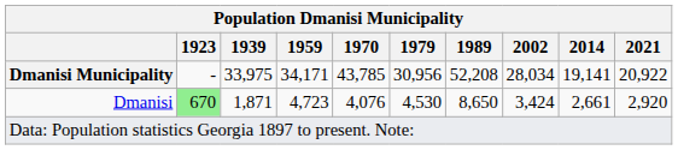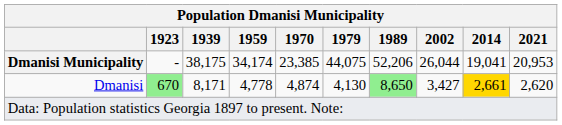Dmanisi Municipality | 1939: 33,975 -> 38,175
Dmanisi Municipality | 1959: 34,171 -> 34,174
Dmanisi Municipality | 1970: 43,785 -> 23,385
Dmanisi Municipality | 1979: 30,956 -> 44,075
Dmanisi Municipality | 1989: 52,208 -> 52,206
Dmanisi Municipality | 2002: 28,034 -> 26,044
Dmanisi Municipality | 2014: 19,141 -> 19,041
Dmanisi Municipality | 2021: 20,922 -> 20,953
Dmanisi | 1939: 1,871 -> 8,171
Dmanisi | 1959: 4,723 -> 4,778
Dmanisi | 1970: 4,076 -> 4,874
Dmanisi | 1979: 4,530 -> 4,130
Dmanisi | 1989: no background -> lightgreen background
Dmanisi | 2002: 3,424 -> 3,427
Dmanisi | 2014: no background -> gold background
Dmanisi | 2021: 2,920 -> 2,620
